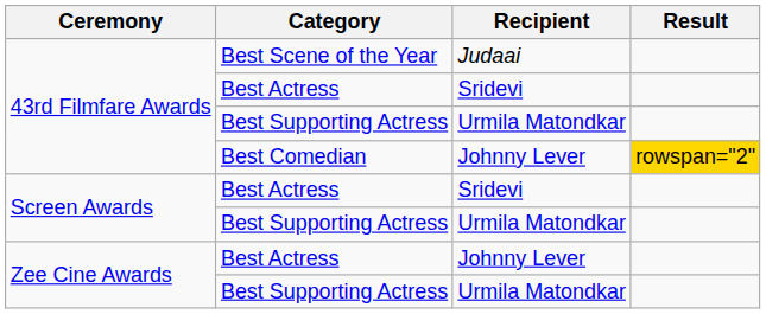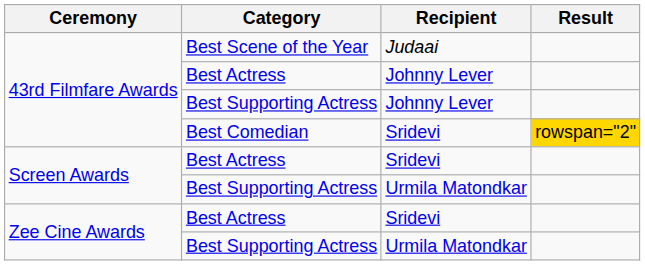43rd Filmfare Awards / Best Actress | Recipient: Sridevi -> Johnny Lever
43rd Filmfare Awards / Best Supporting Actress | Recipient: Urmila Matondkar -> Johnny Lever
Best Comedian | Recipient: Johnny Lever -> Sridevi
Zee Cine Awards / Best Actress | Recipient: Johnny Lever -> Sridevi
